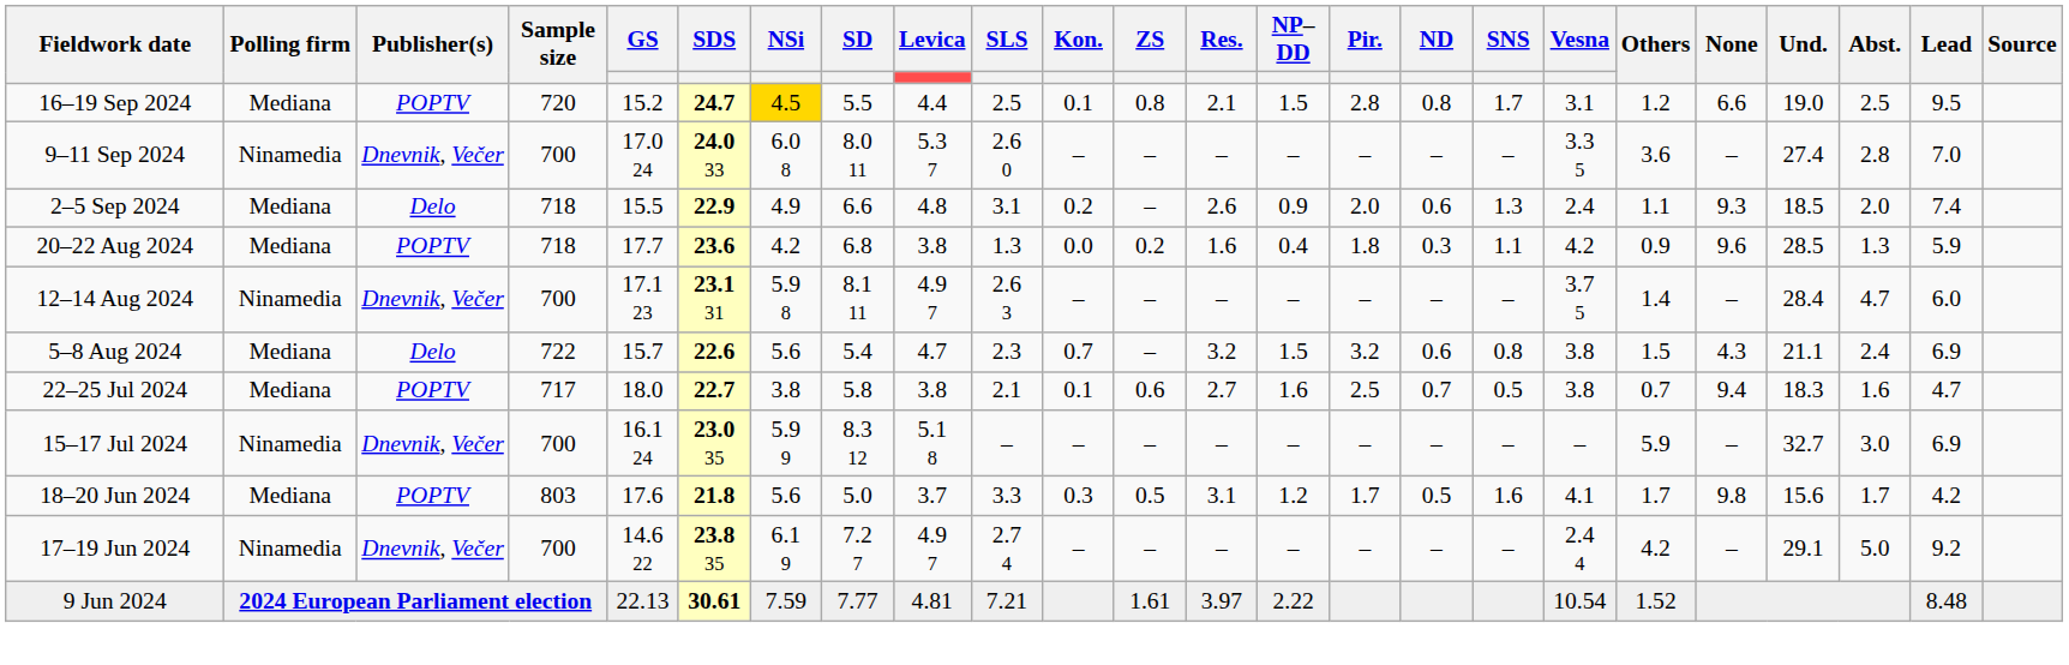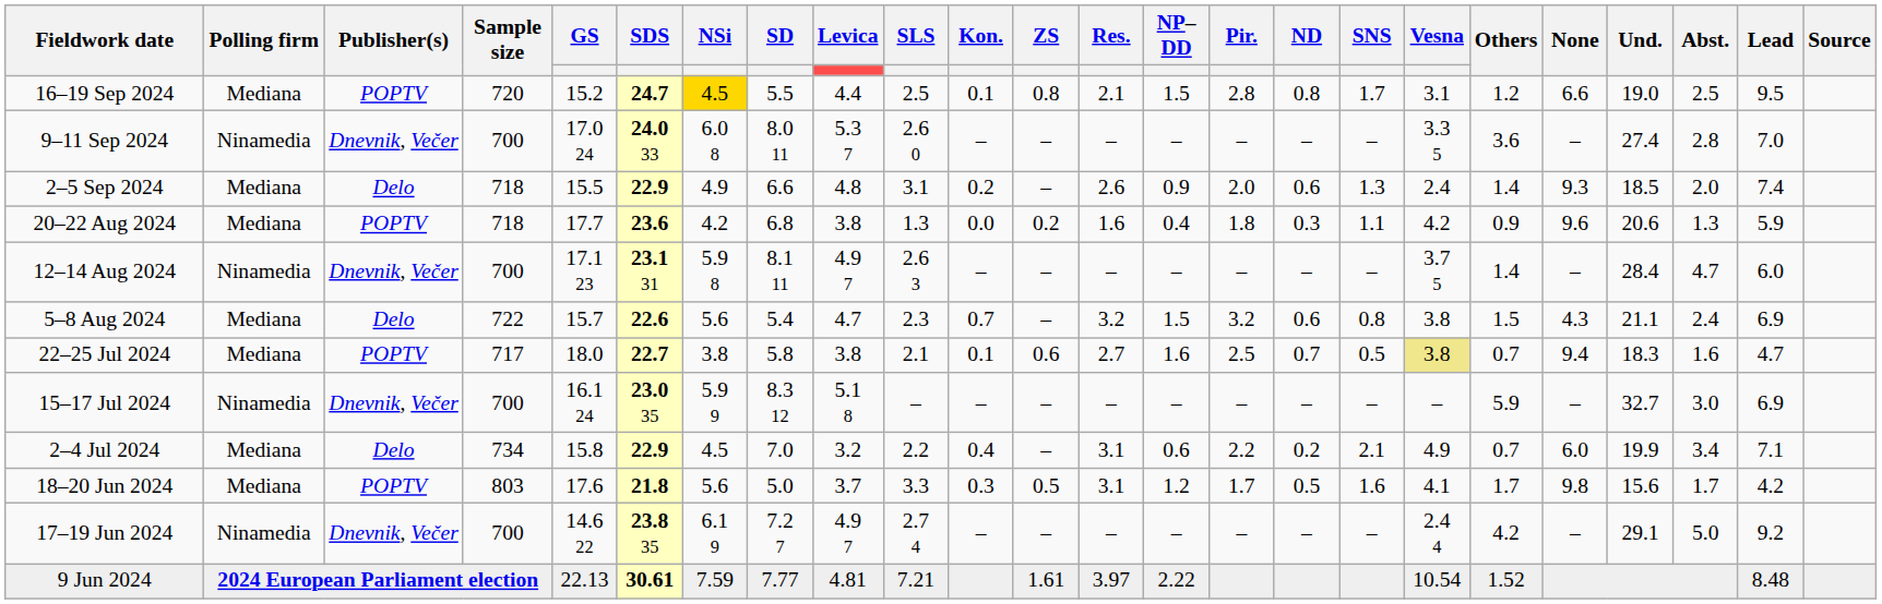2–5 Sep 2024 | Others: 1.1 -> 1.4
20–22 Aug 2024 | Und.: 28.5 -> 20.6
22–25 Jul 2024 | Vesna: no background -> khaki background
+ row: 2–4 Jul 2024 | Mediana | Delo | 734 | 15.8 | 22.9 | 4.5 | 7.0 | 3.2 | 2.2 | 0.4 | – | 3.1 | 0.6 | 2.2 | 0.2 | 2.1 | 4.9 | 0.7 | 6.0 | 19.9 | 3.4 | 7.1
